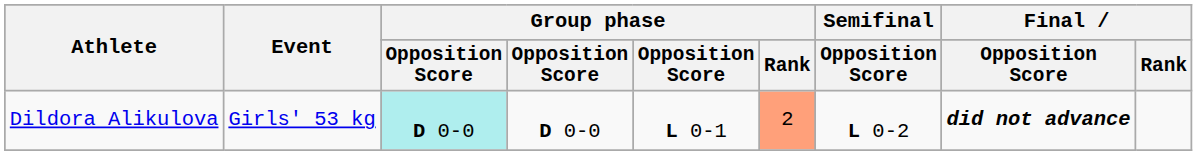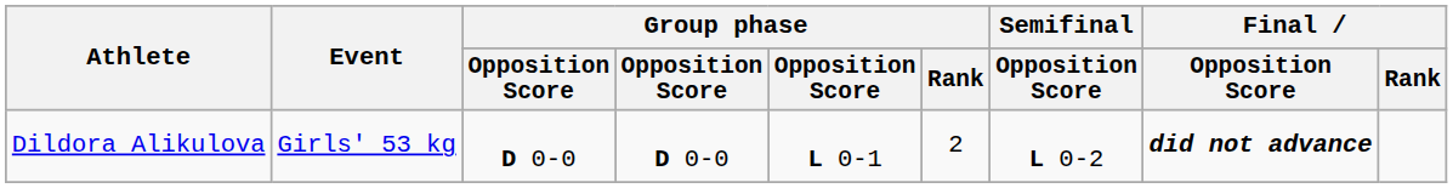Dildora Alikulova | column 3: paleturquoise background -> no background
Dildora Alikulova | Group phase / Rank: lightsalmon background -> no background
